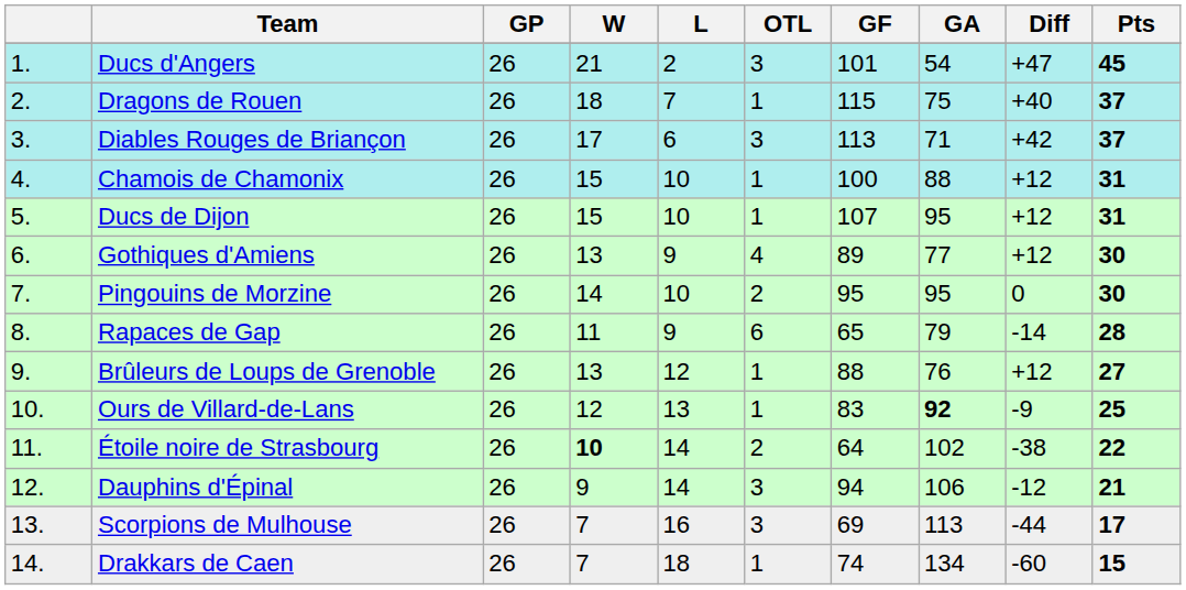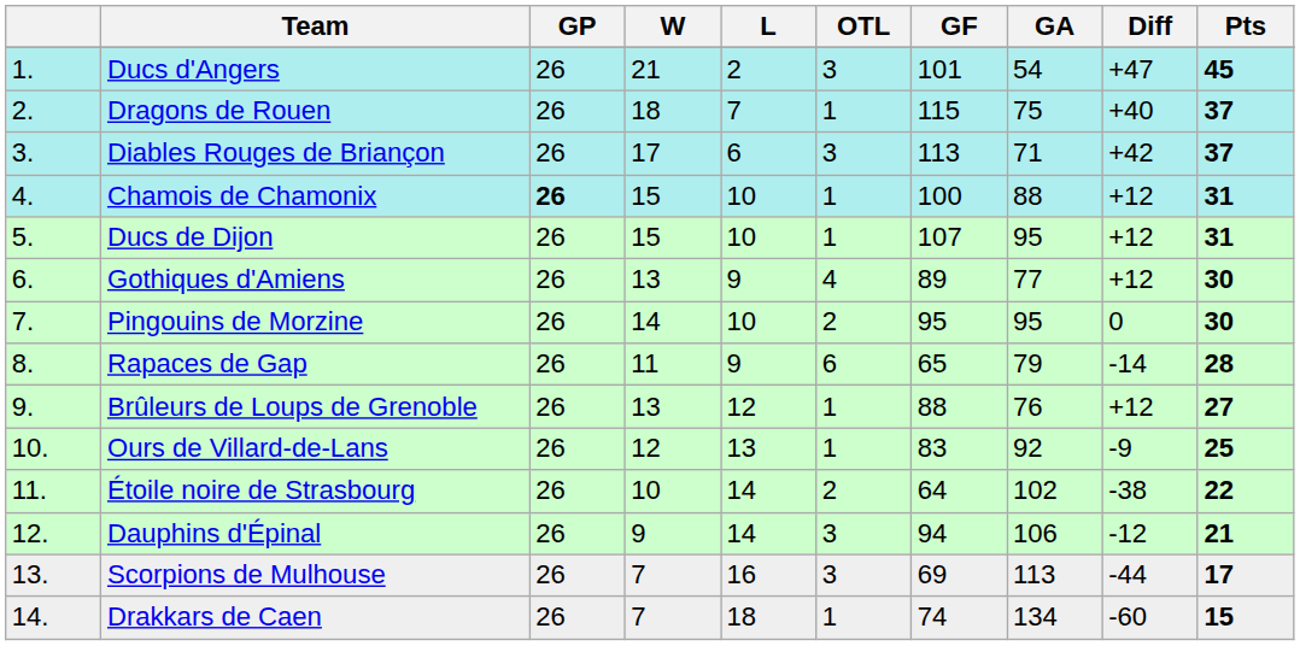Chamois de Chamonix | GP: normal -> bold
Ours de Villard-de-Lans | GA: bold -> normal
Étoile noire de Strasbourg | W: bold -> normal
